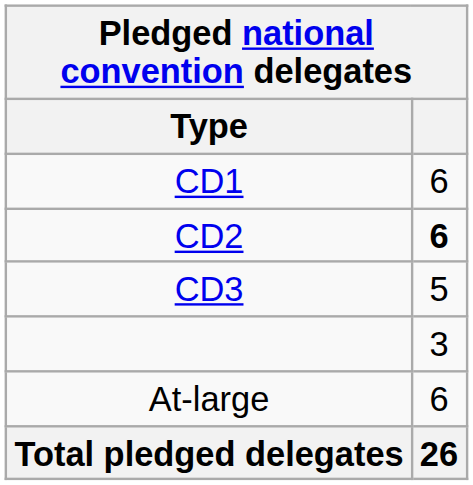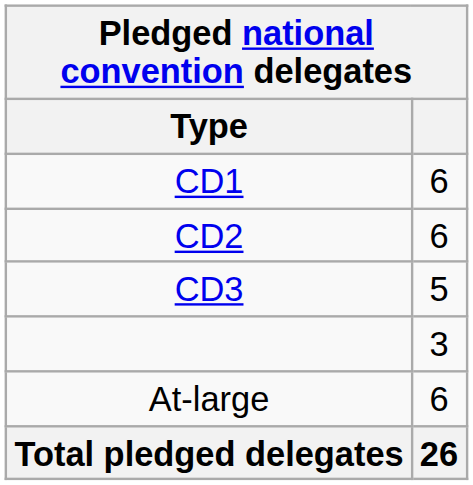CD2 | column 2: bold -> normal
